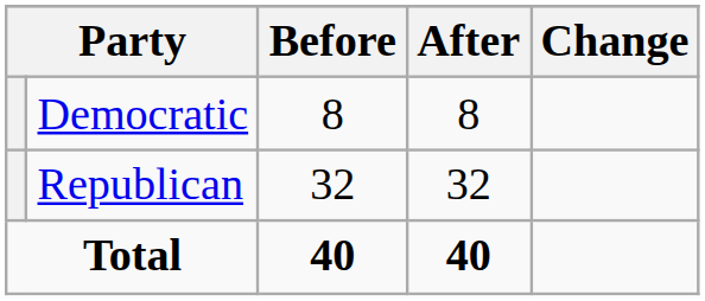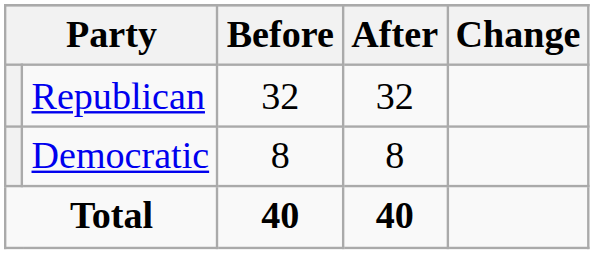rows swapped: Republican <-> Democratic
